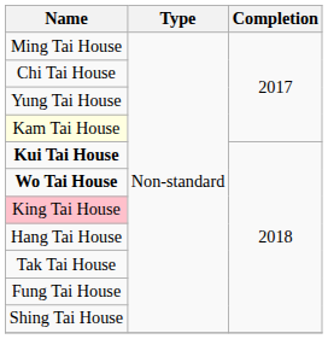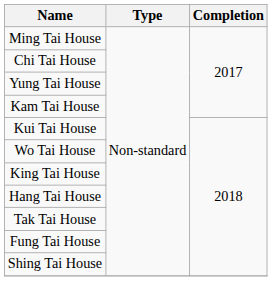Kam Tai House | Name: lightyellow background -> no background
Kui Tai House | Name: bold -> normal
Wo Tai House | Name: bold -> normal
King Tai House | Name: pink background -> no background
